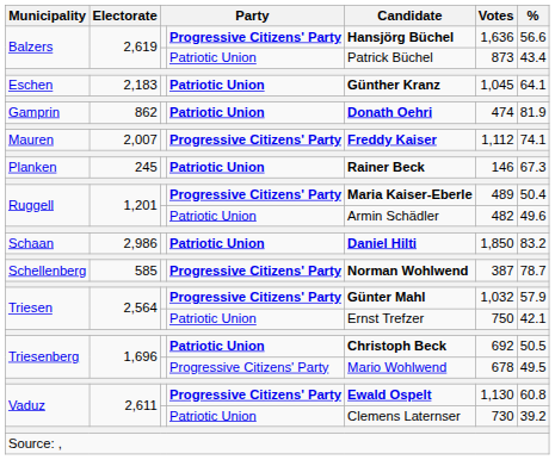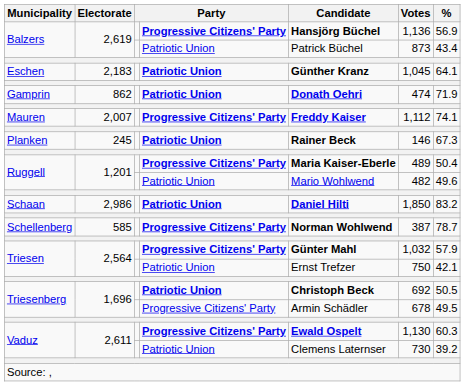Balzers / Progressive Citizens' Party | Votes: 1,636 -> 1,136
Balzers / Progressive Citizens' Party | %: 56.6 -> 56.9
Gamprin | %: 81.9 -> 71.9
Ruggell / Patriotic Union | Candidate: Armin Schädler -> Mario Wohlwend
Triesenberg / Progressive Citizens' Party | Candidate: Mario Wohlwend -> Armin Schädler
Vaduz / Progressive Citizens' Party | %: 60.8 -> 60.3
